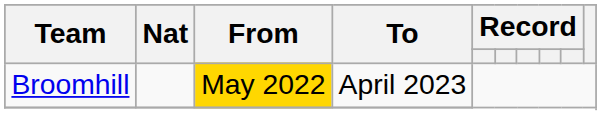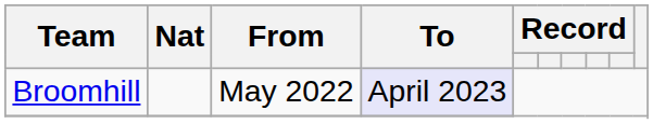Broomhill | From: gold background -> no background
Broomhill | To: no background -> lavender background
